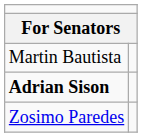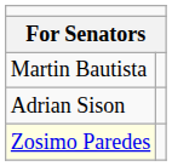Adrian Sison | column 1: bold -> normal
Zosimo Paredes | column 1: no background -> lightyellow background
